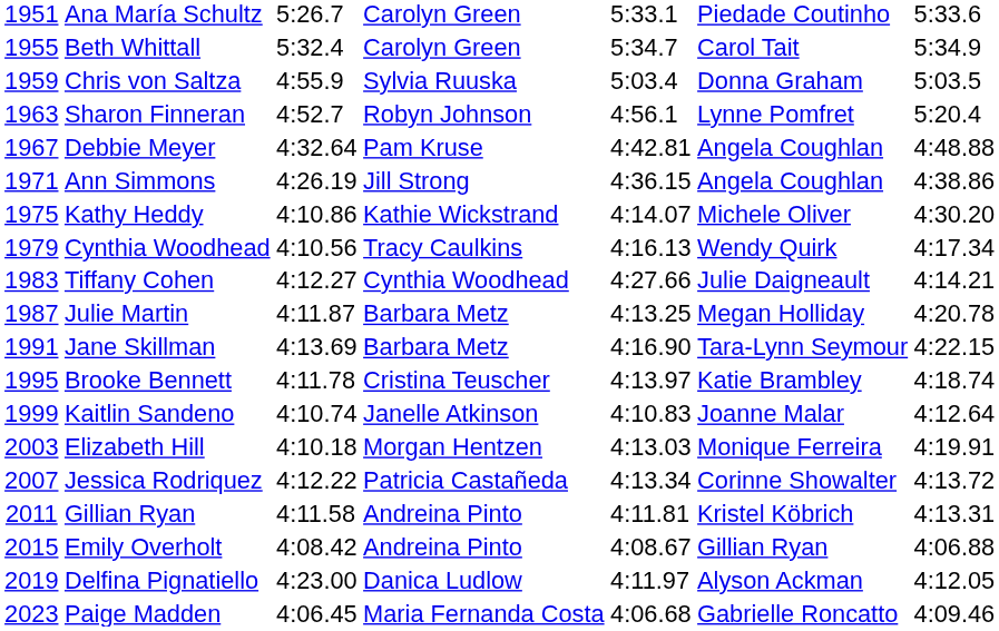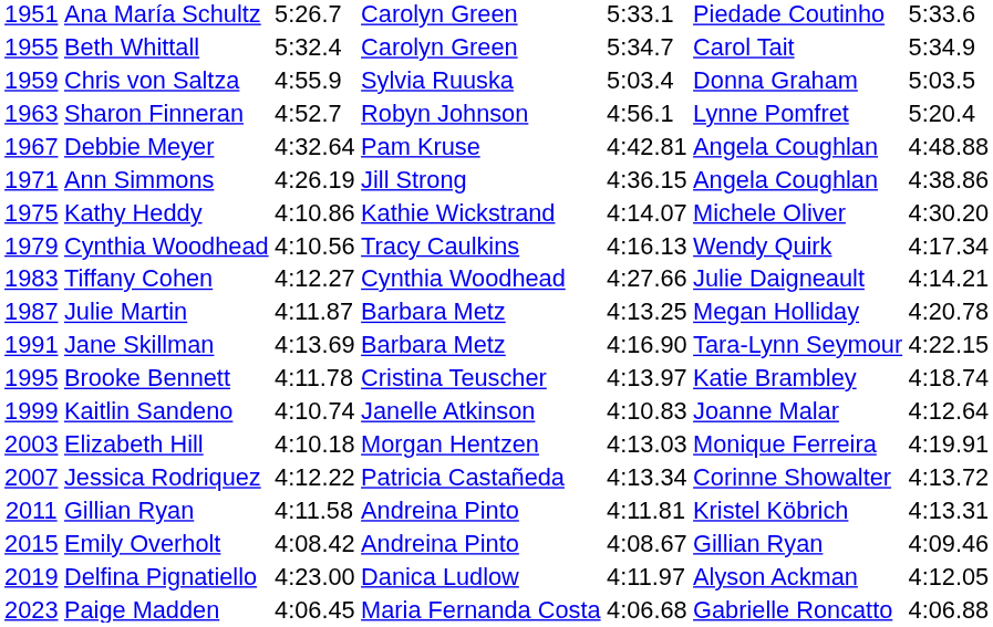Emily Overholt | column 7: 4:06.88 -> 4:09.46
Paige Madden | column 7: 4:09.46 -> 4:06.88
